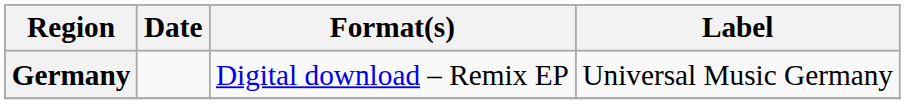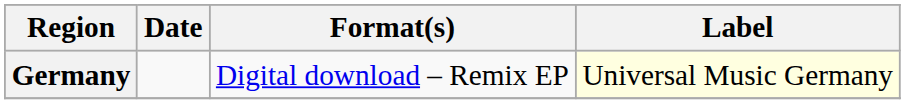Germany | Label: no background -> lightyellow background
